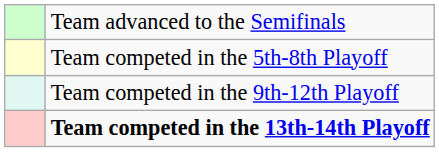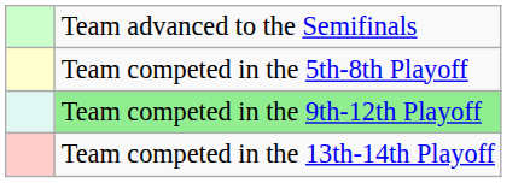Team competed in the 9th-12th Playoff | column 2: no background -> lightgreen background
Team competed in the 13th-14th Playoff | column 2: bold -> normal
